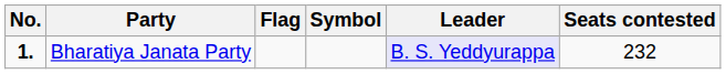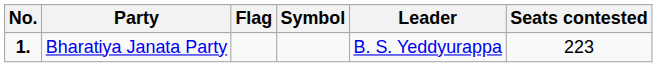Bharatiya Janata Party | Leader: lavender background -> no background
Bharatiya Janata Party | Seats contested: 232 -> 223
